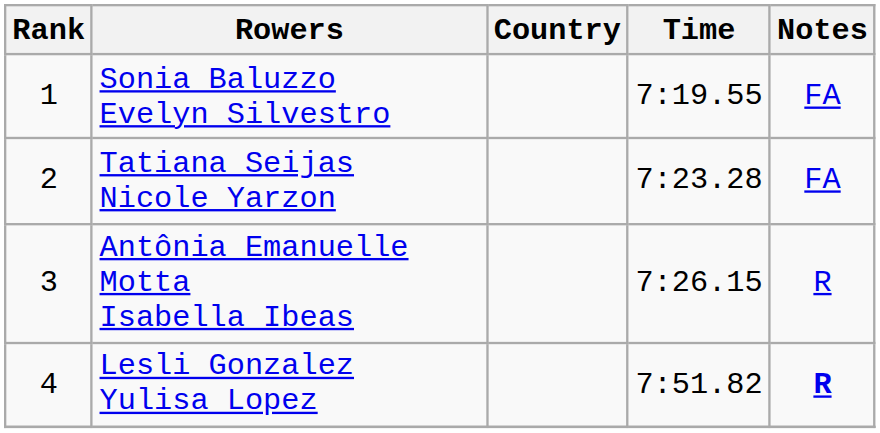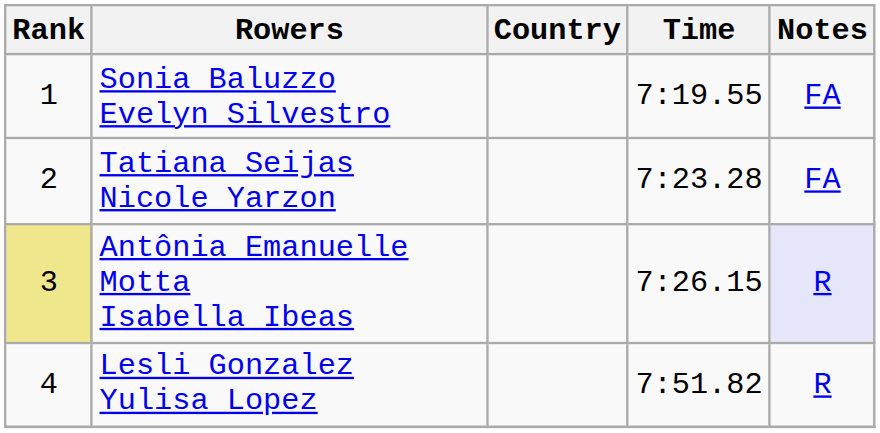Antônia Emanuelle Motta Isabella Ibeas | Rank: no background -> khaki background
Antônia Emanuelle Motta Isabella Ibeas | Notes: no background -> lavender background
Lesli Gonzalez Yulisa Lopez | Notes: bold -> normal
